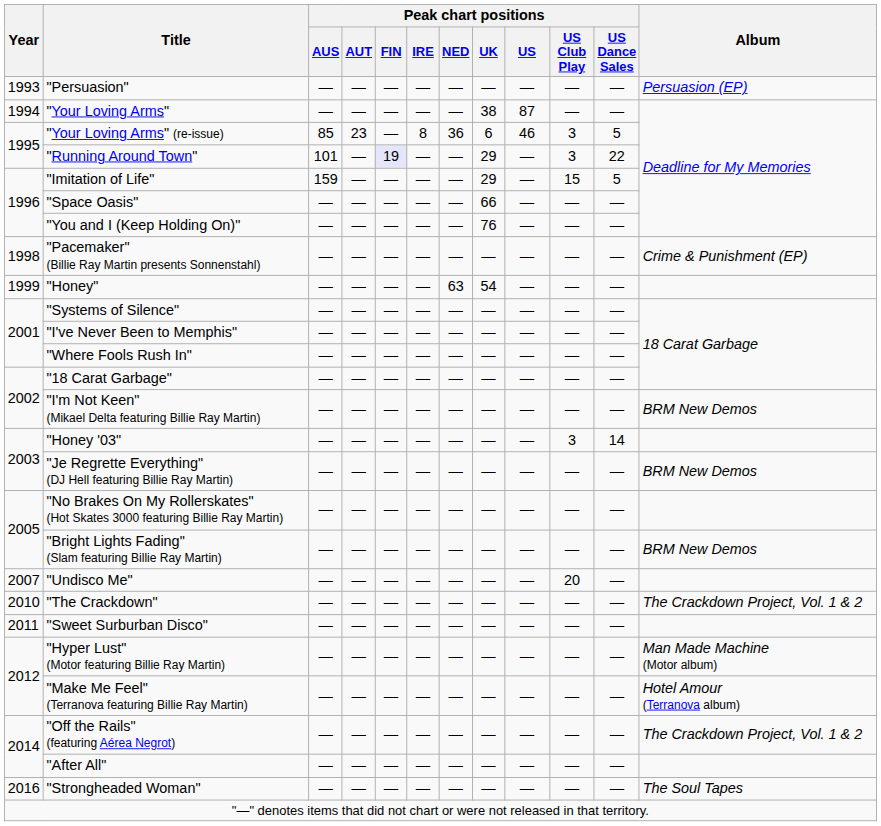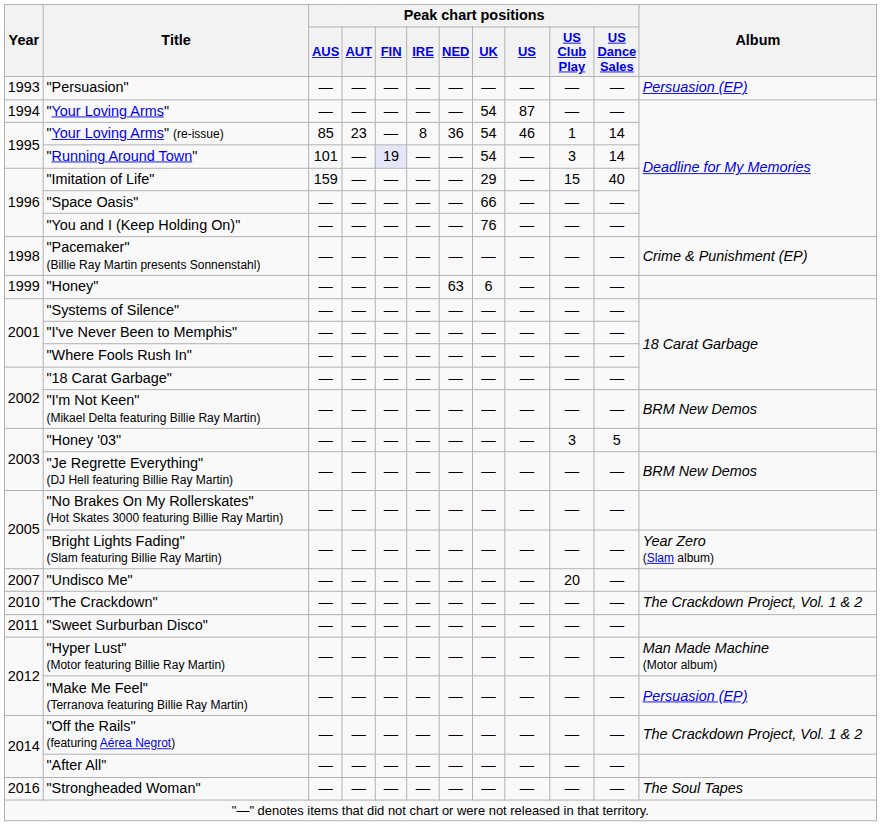"Your Loving Arms" | Peak chart positions / UK: 38 -> 54
"Your Loving Arms" (re-issue) | Peak chart positions / UK: 6 -> 54
"Your Loving Arms" (re-issue) | Peak chart positions / US Club Play: 3 -> 1
"Your Loving Arms" (re-issue) | Peak chart positions / US Dance Sales: 5 -> 14
"Running Around Town" | Peak chart positions / UK: 29 -> 54
"Running Around Town" | Peak chart positions / US Dance Sales: 22 -> 14
"Imitation of Life" | Peak chart positions / US Dance Sales: 5 -> 40
"Honey" | Peak chart positions / UK: 54 -> 6
"Honey '03" | Peak chart positions / US Dance Sales: 14 -> 5
"Bright Lights Fading" (Slam featuring Billie Ray Martin) | Album: BRM New Demos -> Year Zero (Slam album)
"Make Me Feel" (Terranova featuring Billie Ray Martin) | Album: Hotel Amour (Terranova album) -> Persuasion (EP)
